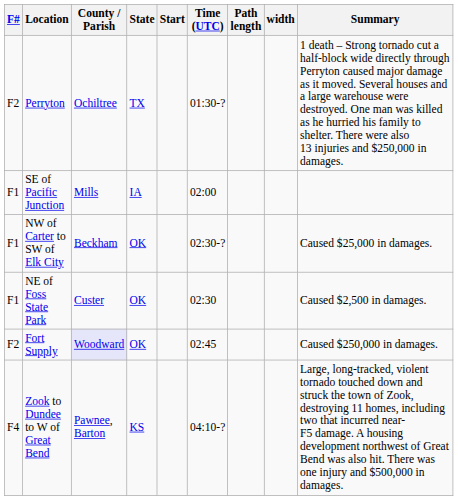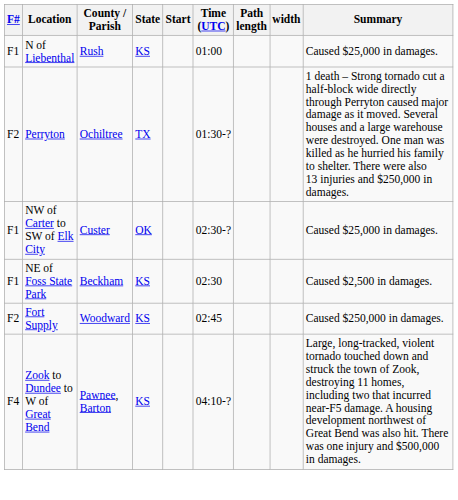+ row: F1 | N of Liebenthal | Rush | KS | 01:00 | Caused $25,000 in damages.
- row: F1 | SE of Pacific Junction | Mills | IA | 02:00
NW of Carter to SW of Elk City | County / Parish: Beckham -> Custer
NE of Foss State Park | County / Parish: Custer -> Beckham
NE of Foss State Park | State: OK -> KS
Fort Supply | County / Parish: lavender background -> no background
Fort Supply | State: OK -> KS
